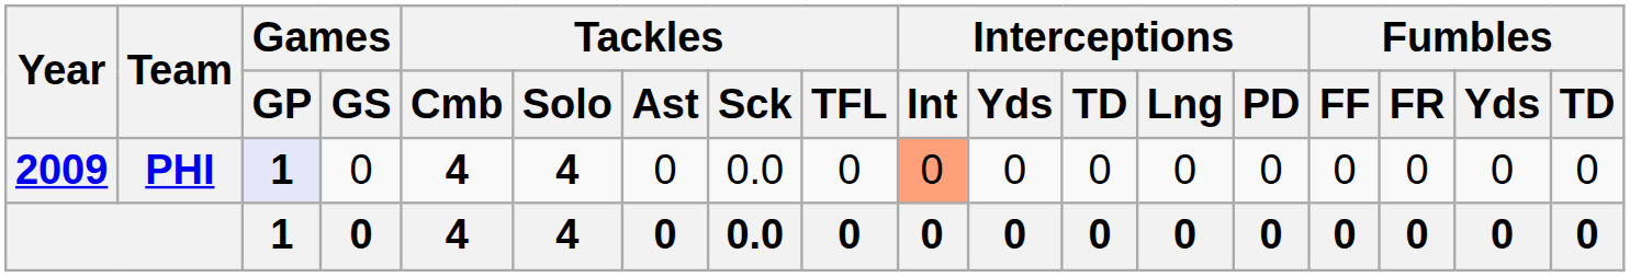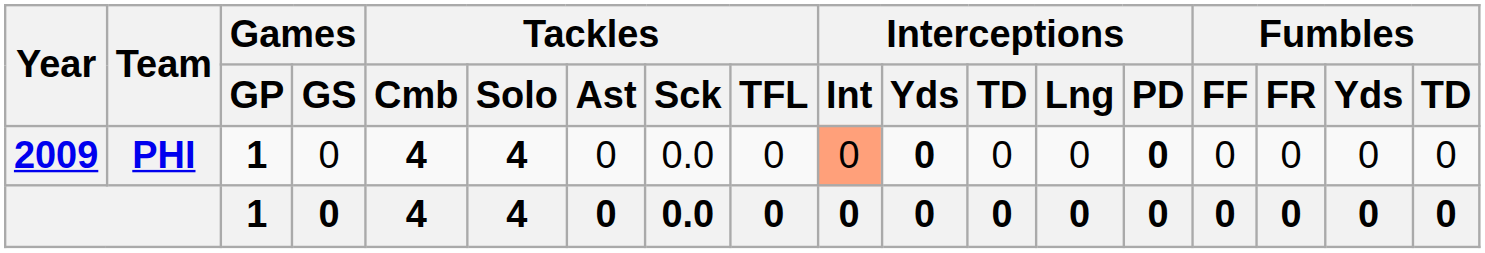PHI | Games / GP: lavender background -> no background
PHI | Interceptions / Yds: normal -> bold
PHI | Interceptions / PD: normal -> bold
